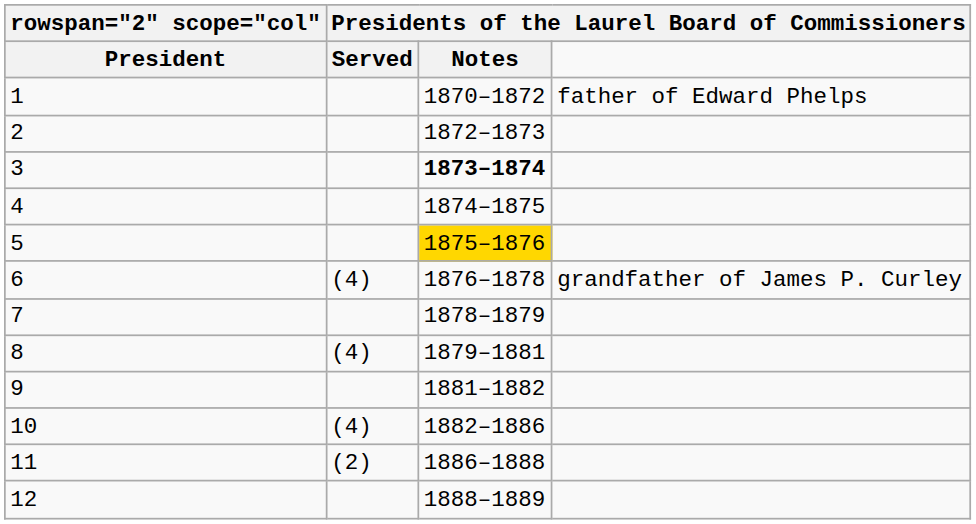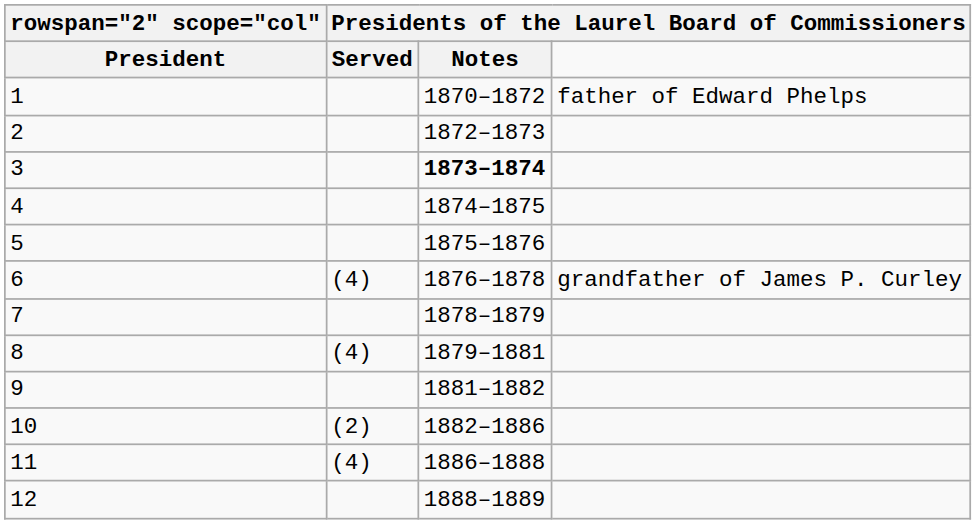5 | Presidents of the Laurel Board of Commissioners / Notes: gold background -> no background
10 | Presidents of the Laurel Board of Commissioners / Served: (4) -> (2)
11 | Presidents of the Laurel Board of Commissioners / Served: (2) -> (4)
